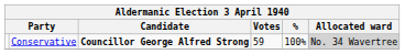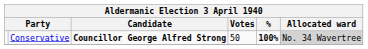Conservative | Votes: 59 -> 50
Conservative | %: normal -> bold
